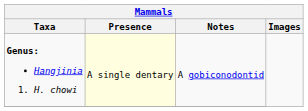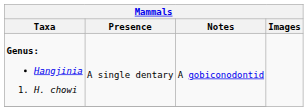Genus: Hangjinia H. chowi | Presence: lightyellow background -> no background
